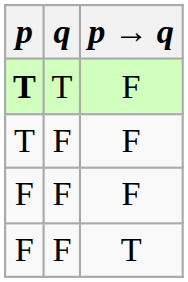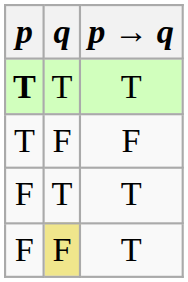row 2 | p → q: F -> T
row 4 | q: F -> T
row 4 | p → q: F -> T
row 5 | q: no background -> khaki background
